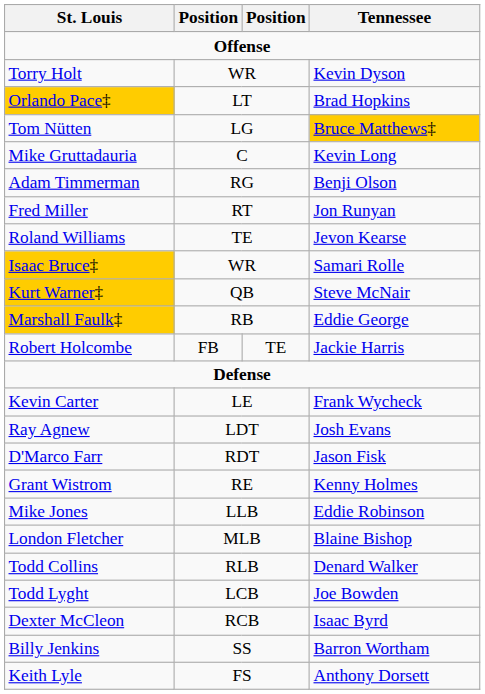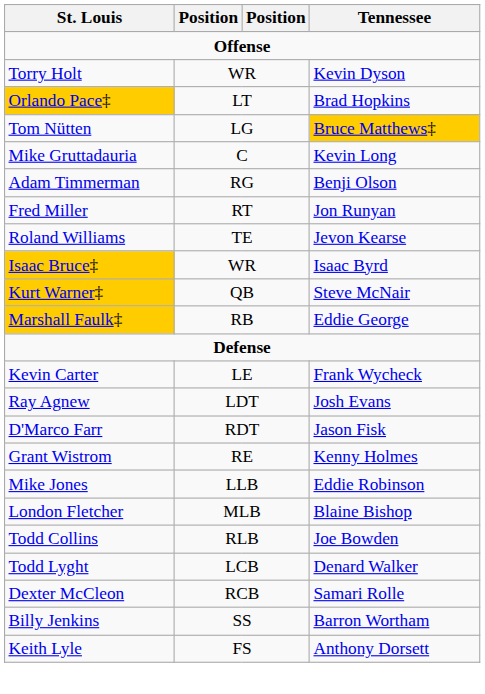Isaac Bruce‡ | Tennessee: Samari Rolle -> Isaac Byrd
- row: Robert Holcombe | FB | TE | Jackie Harris
Todd Collins | Tennessee: Denard Walker -> Joe Bowden
Todd Lyght | Tennessee: Joe Bowden -> Denard Walker
Dexter McCleon | Tennessee: Isaac Byrd -> Samari Rolle
